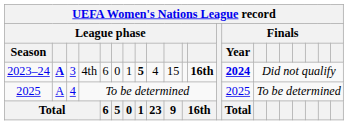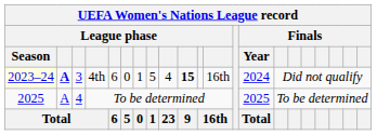4th | League phase / Season: no background -> lightyellow background
4th | column 8: bold -> normal
4th | column 10: normal -> bold
4th | column 12: bold -> normal
4th | Finals / Year: bold -> normal
